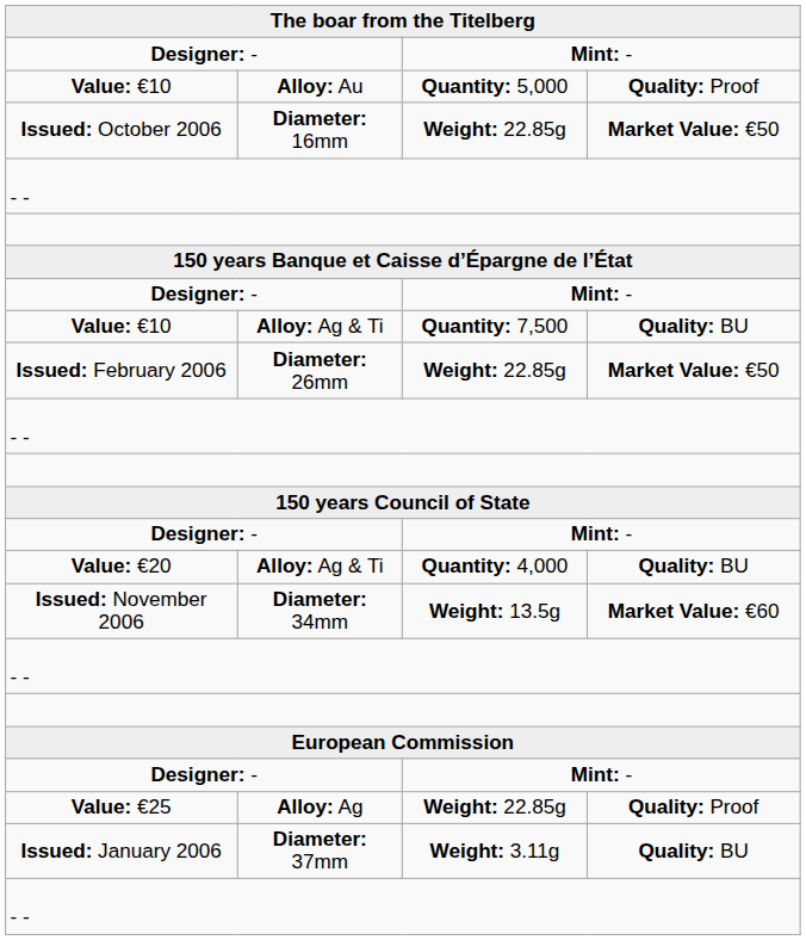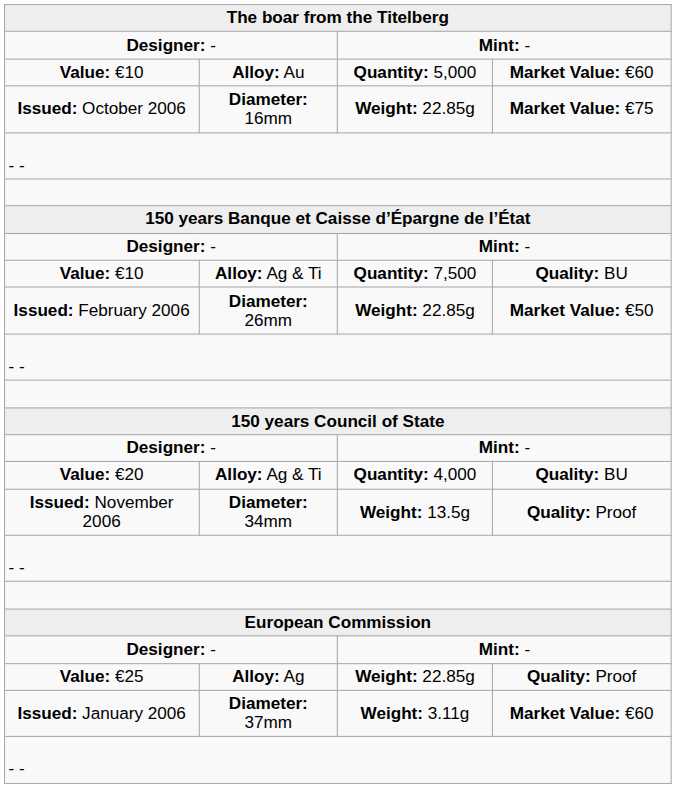Value: €10 / Alloy: Au | column 4: Quality: Proof -> Market Value: €60
Issued: October 2006 | column 4: Market Value: €50 -> Market Value: €75
Issued: November 2006 | column 4: Market Value: €60 -> Quality: Proof
Issued: January 2006 | column 4: Quality: BU -> Market Value: €60
